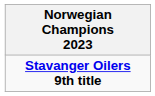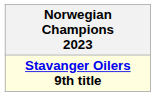row 2 | column 1: no background -> lightyellow background
